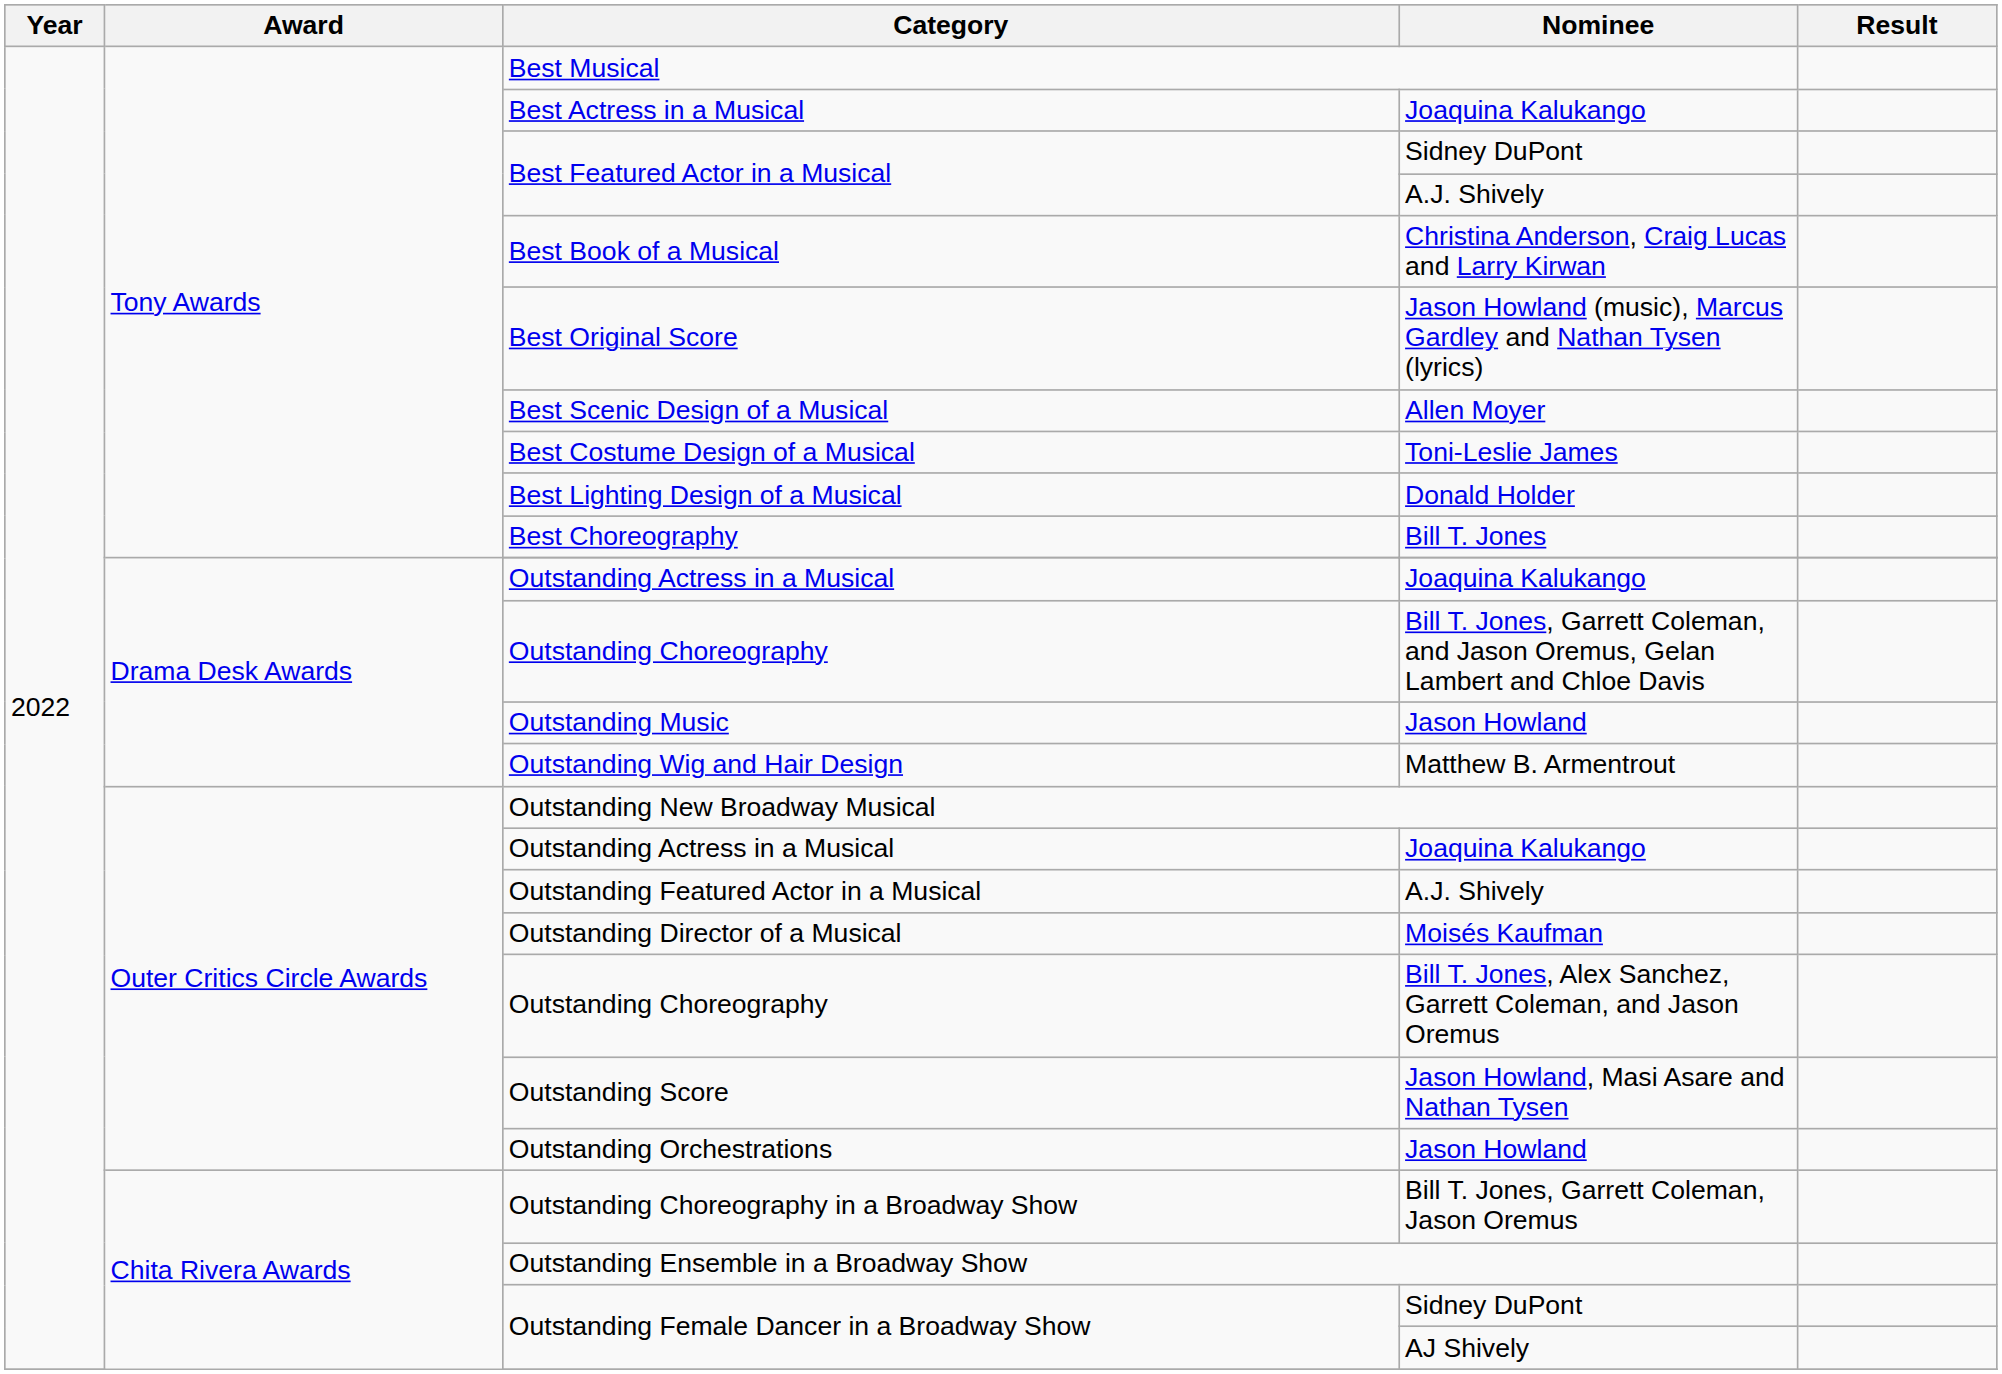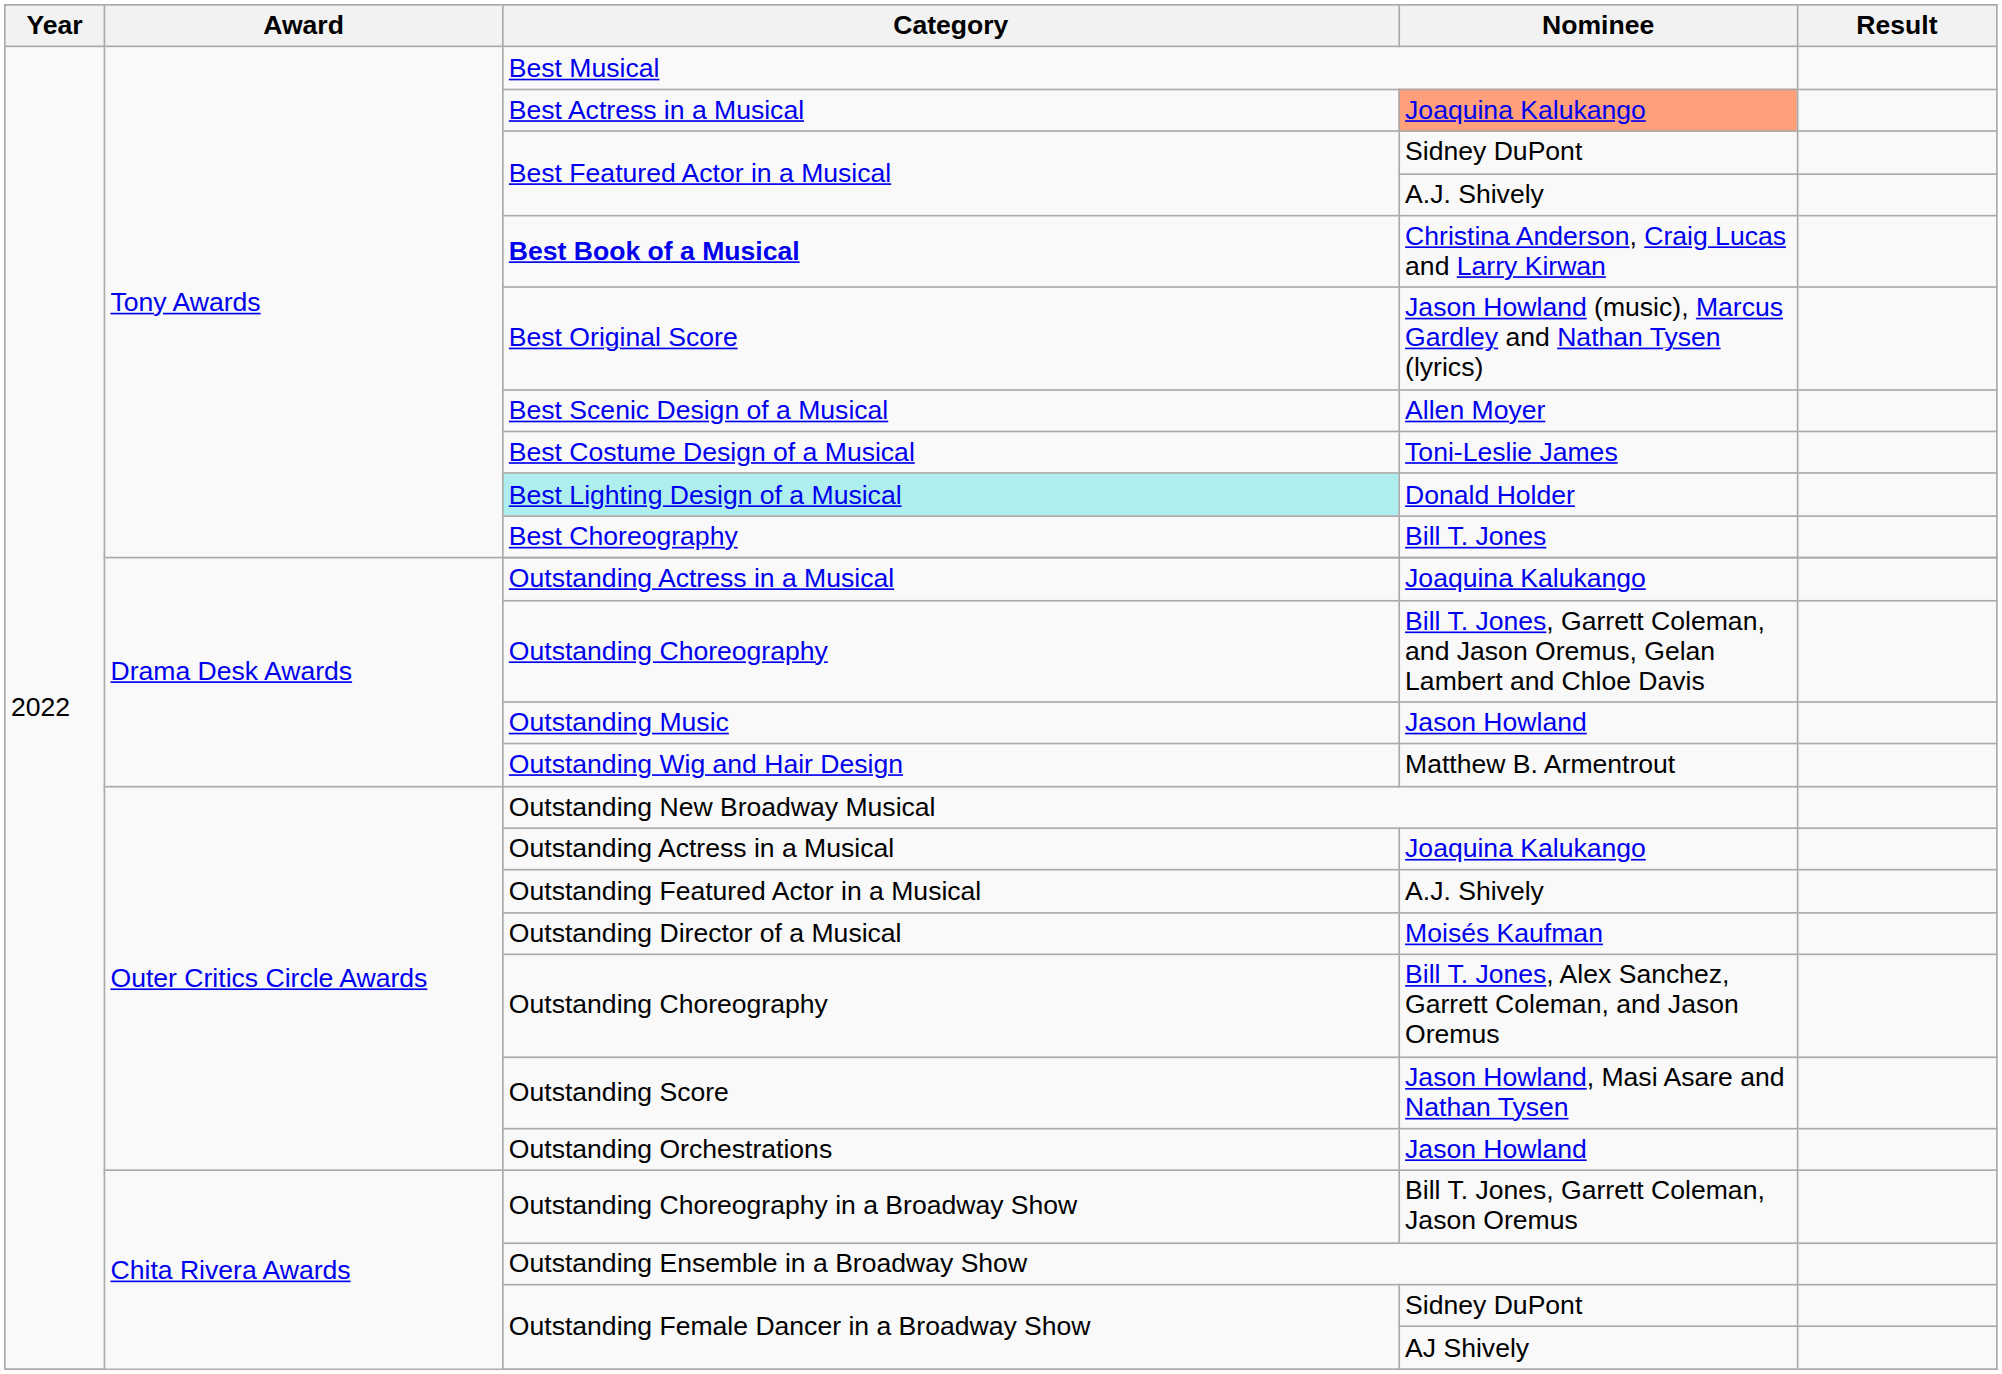Best Actress in a Musical | Nominee: no background -> lightsalmon background
Best Book of a Musical | Category: normal -> bold
Best Lighting Design of a Musical | Category: no background -> paleturquoise background
